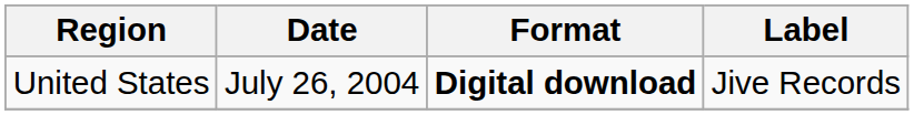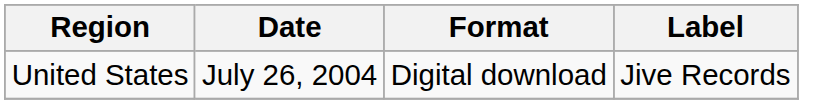United States | Format: bold -> normal
